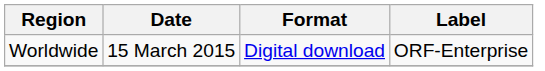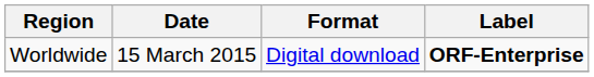Worldwide | Label: normal -> bold
